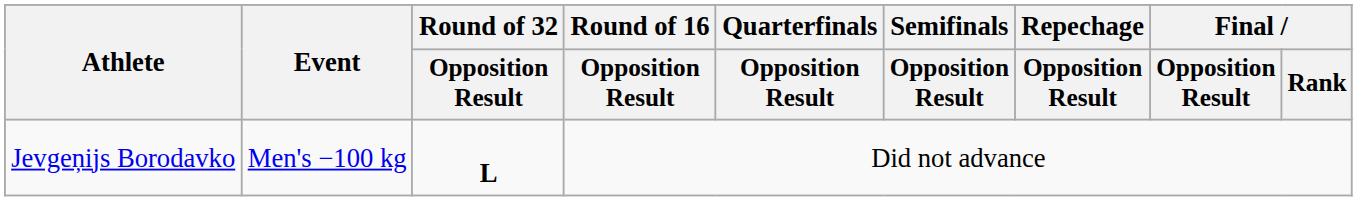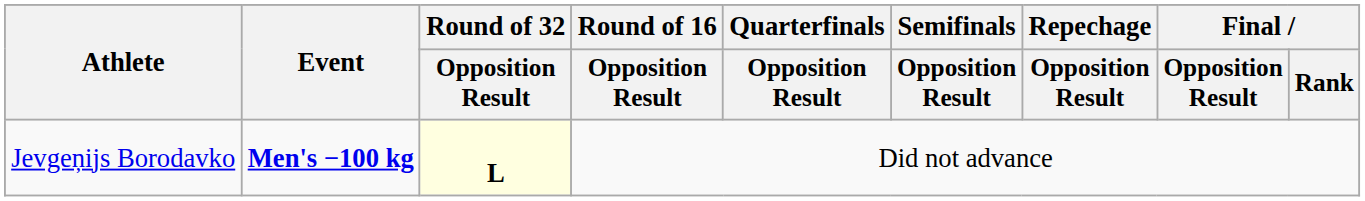Jevgeņijs Borodavko | Event: normal -> bold
Jevgeņijs Borodavko | Round of 32 / Opposition Result: no background -> lightyellow background
